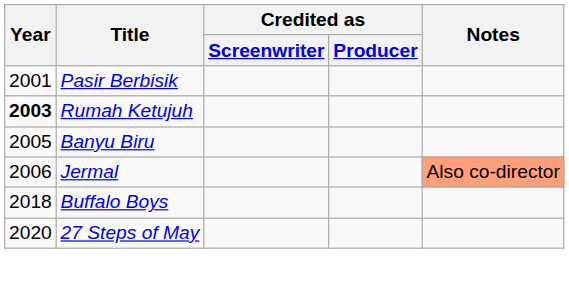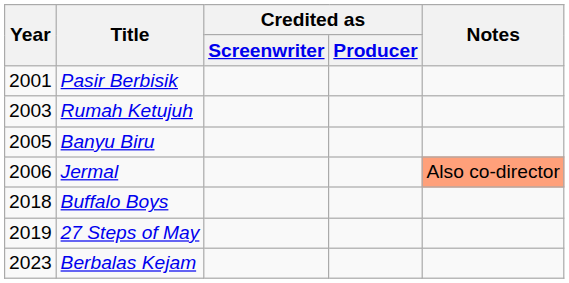Rumah Ketujuh | Year: bold -> normal
27 Steps of May | Year: 2020 -> 2019
+ row: 2023 | Berbalas Kejam
